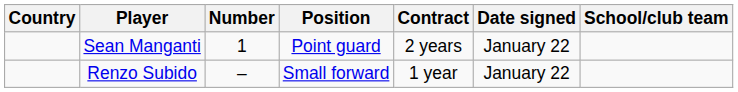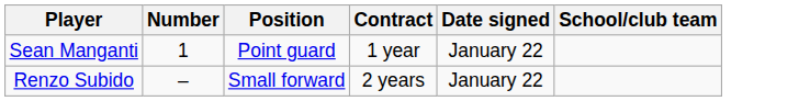- column: Country
Sean Manganti | Contract: 2 years -> 1 year
Renzo Subido | Contract: 1 year -> 2 years
